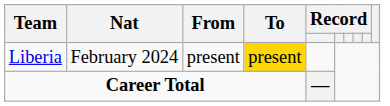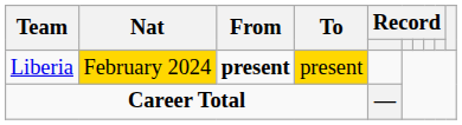Liberia | Nat: no background -> gold background
Liberia | From: normal -> bold
